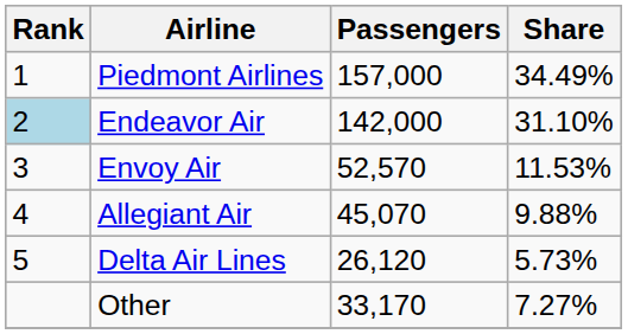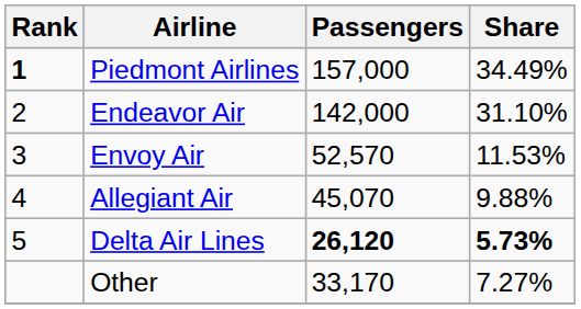Piedmont Airlines | Rank: normal -> bold
Endeavor Air | Rank: lightblue background -> no background
Delta Air Lines | Passengers: normal -> bold
Delta Air Lines | Share: normal -> bold
